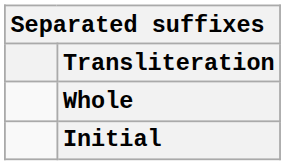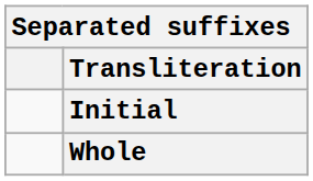rows swapped: Initial <-> Whole
